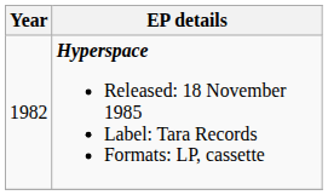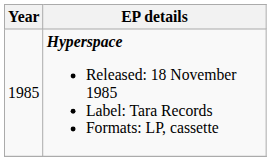row 2 | Year: 1982 -> 1985
